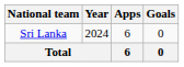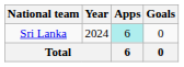Sri Lanka | Apps: no background -> paleturquoise background
